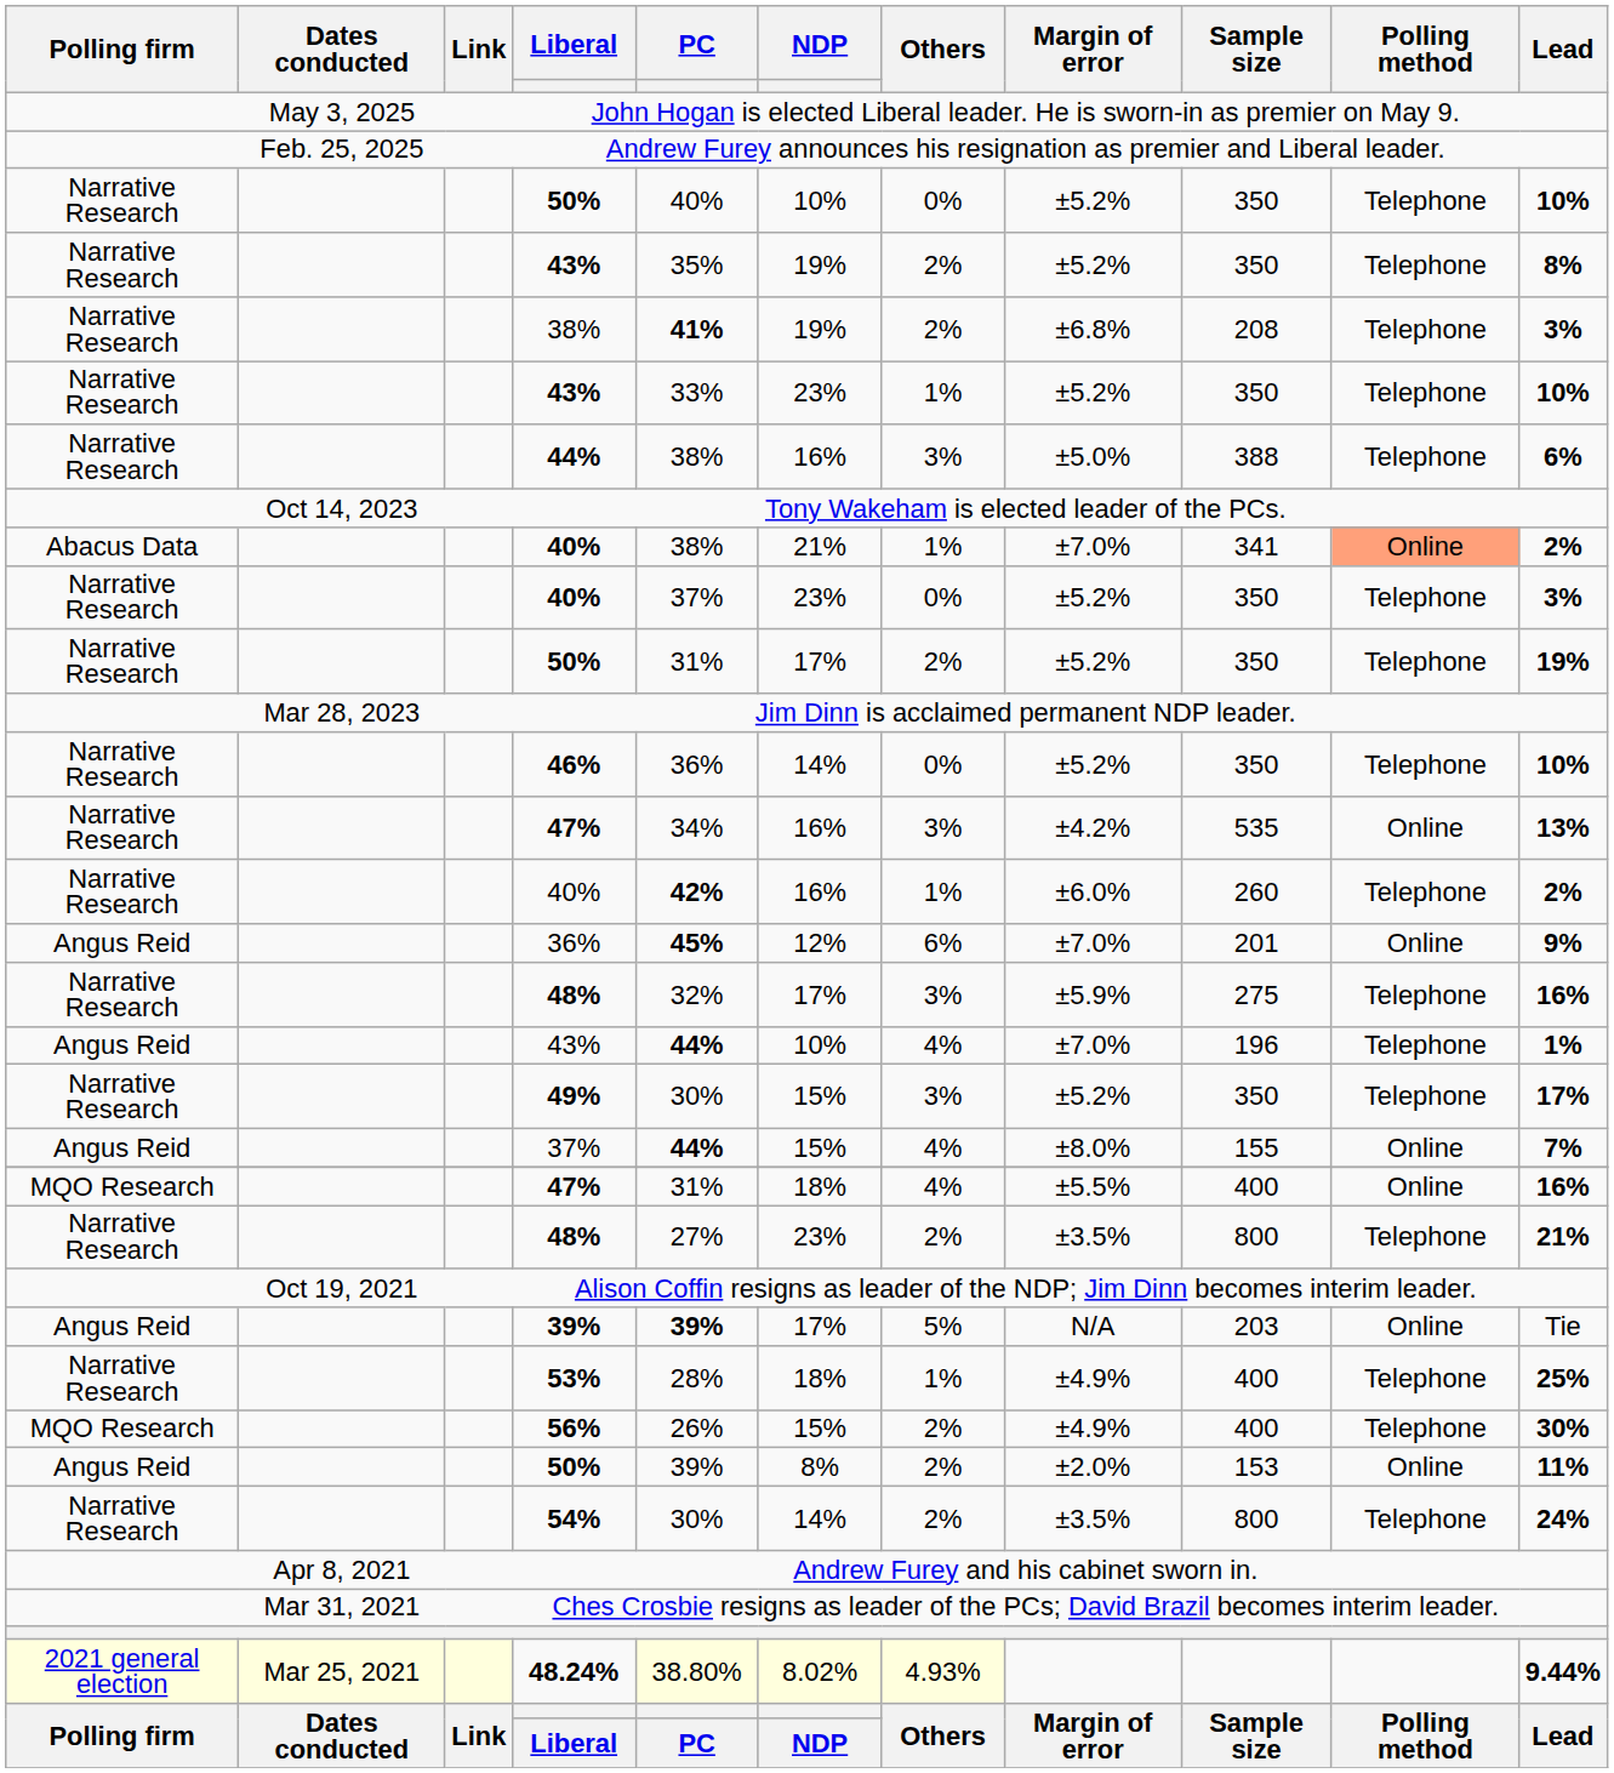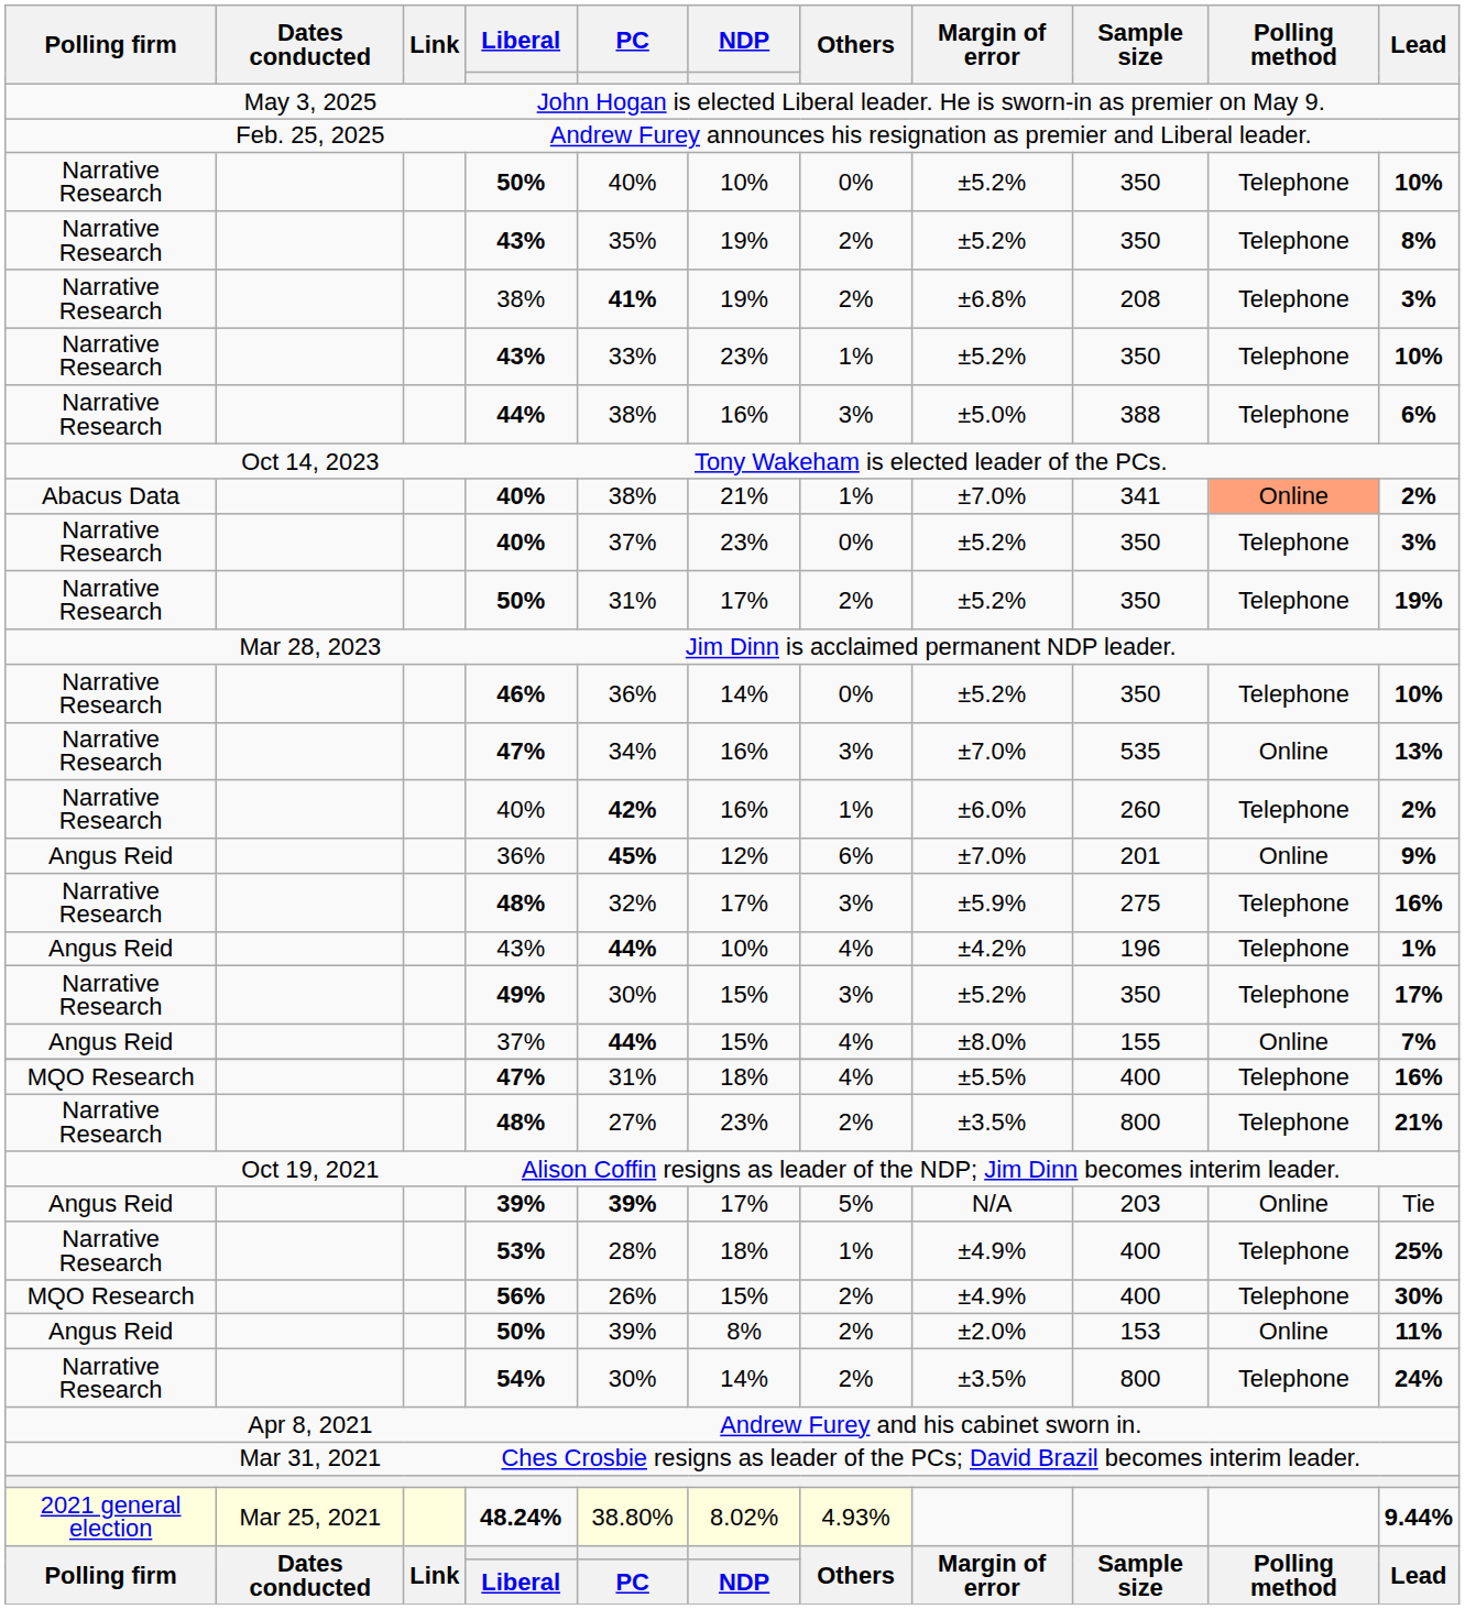Narrative Research / 47% | Margin of error: ±4.2% -> ±7.0%
Angus Reid / 43% | Margin of error: ±7.0% -> ±4.2%
MQO Research / 47% | Polling method: Online -> Telephone
